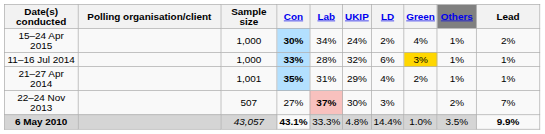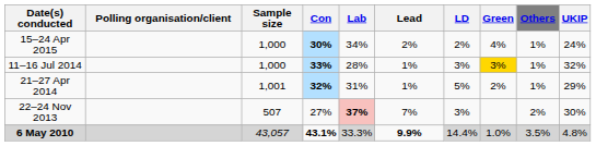columns swapped: UKIP <-> Lead
11–16 Jul 2014 | LD: 6% -> 3%
21–27 Apr 2014 | Con: 35% -> 32%
21–27 Apr 2014 | LD: 4% -> 5%
